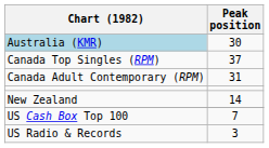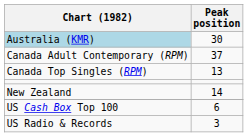row 3 | Chart (1982): Canada Top Singles (RPM) -> Canada Adult Contemporary (RPM)
row 4 | Chart (1982): Canada Adult Contemporary (RPM) -> Canada Top Singles (RPM)
row 4 | Peak position: 31 -> 13
row 7 | Peak position: 7 -> 6
